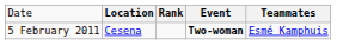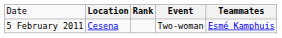5 February 2011 | column 4: bold -> normal
